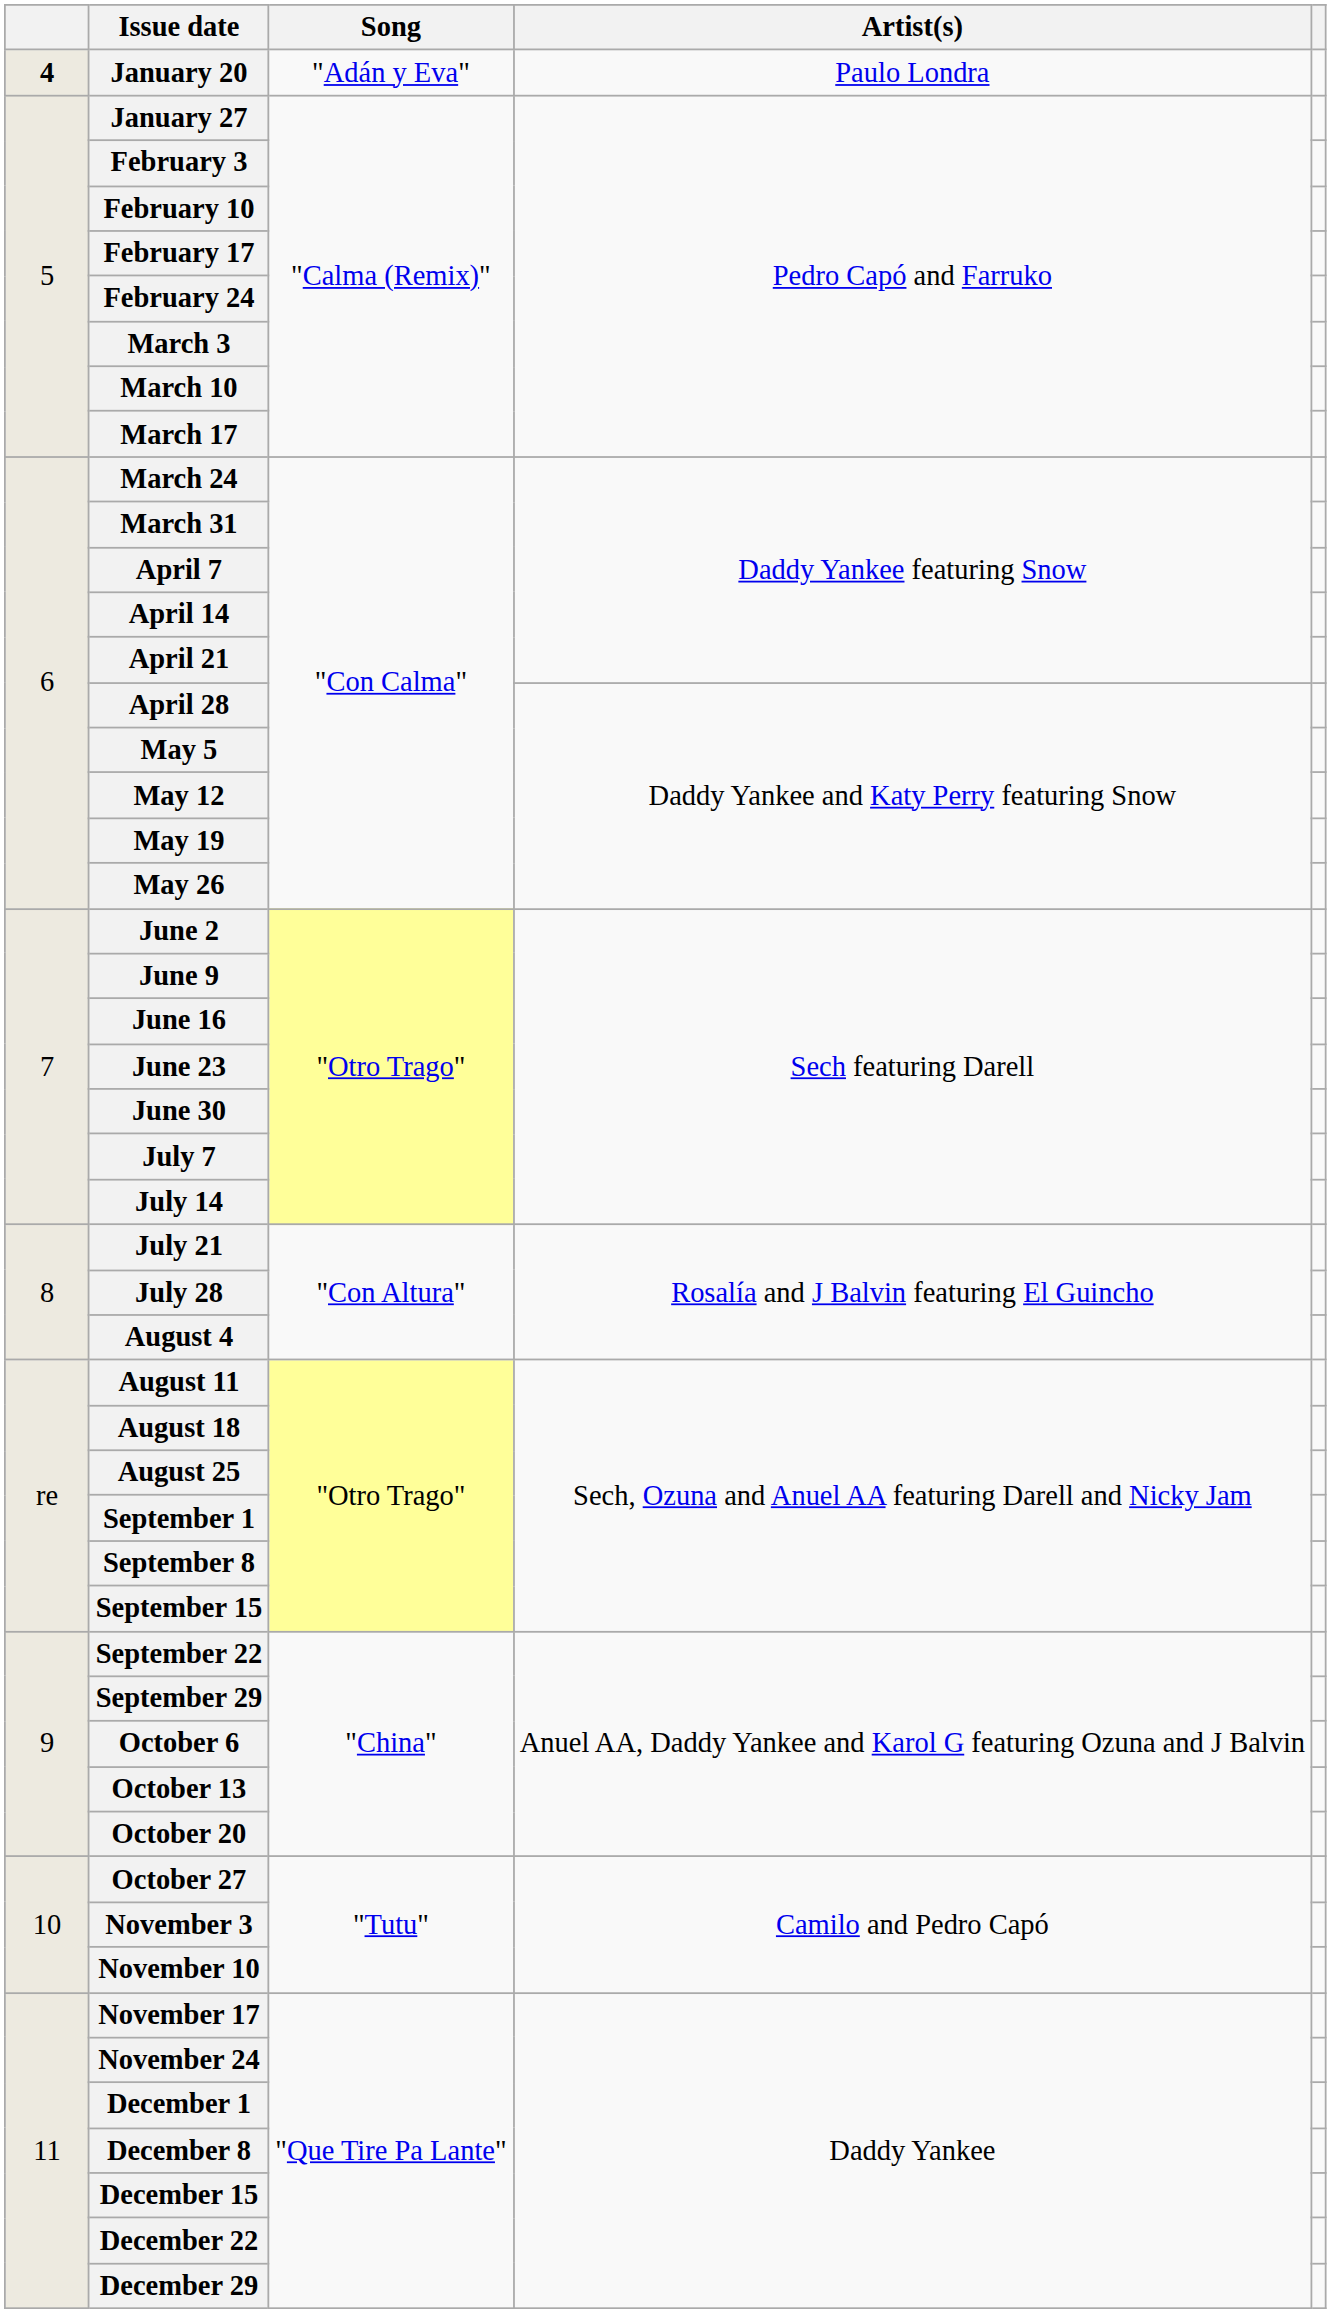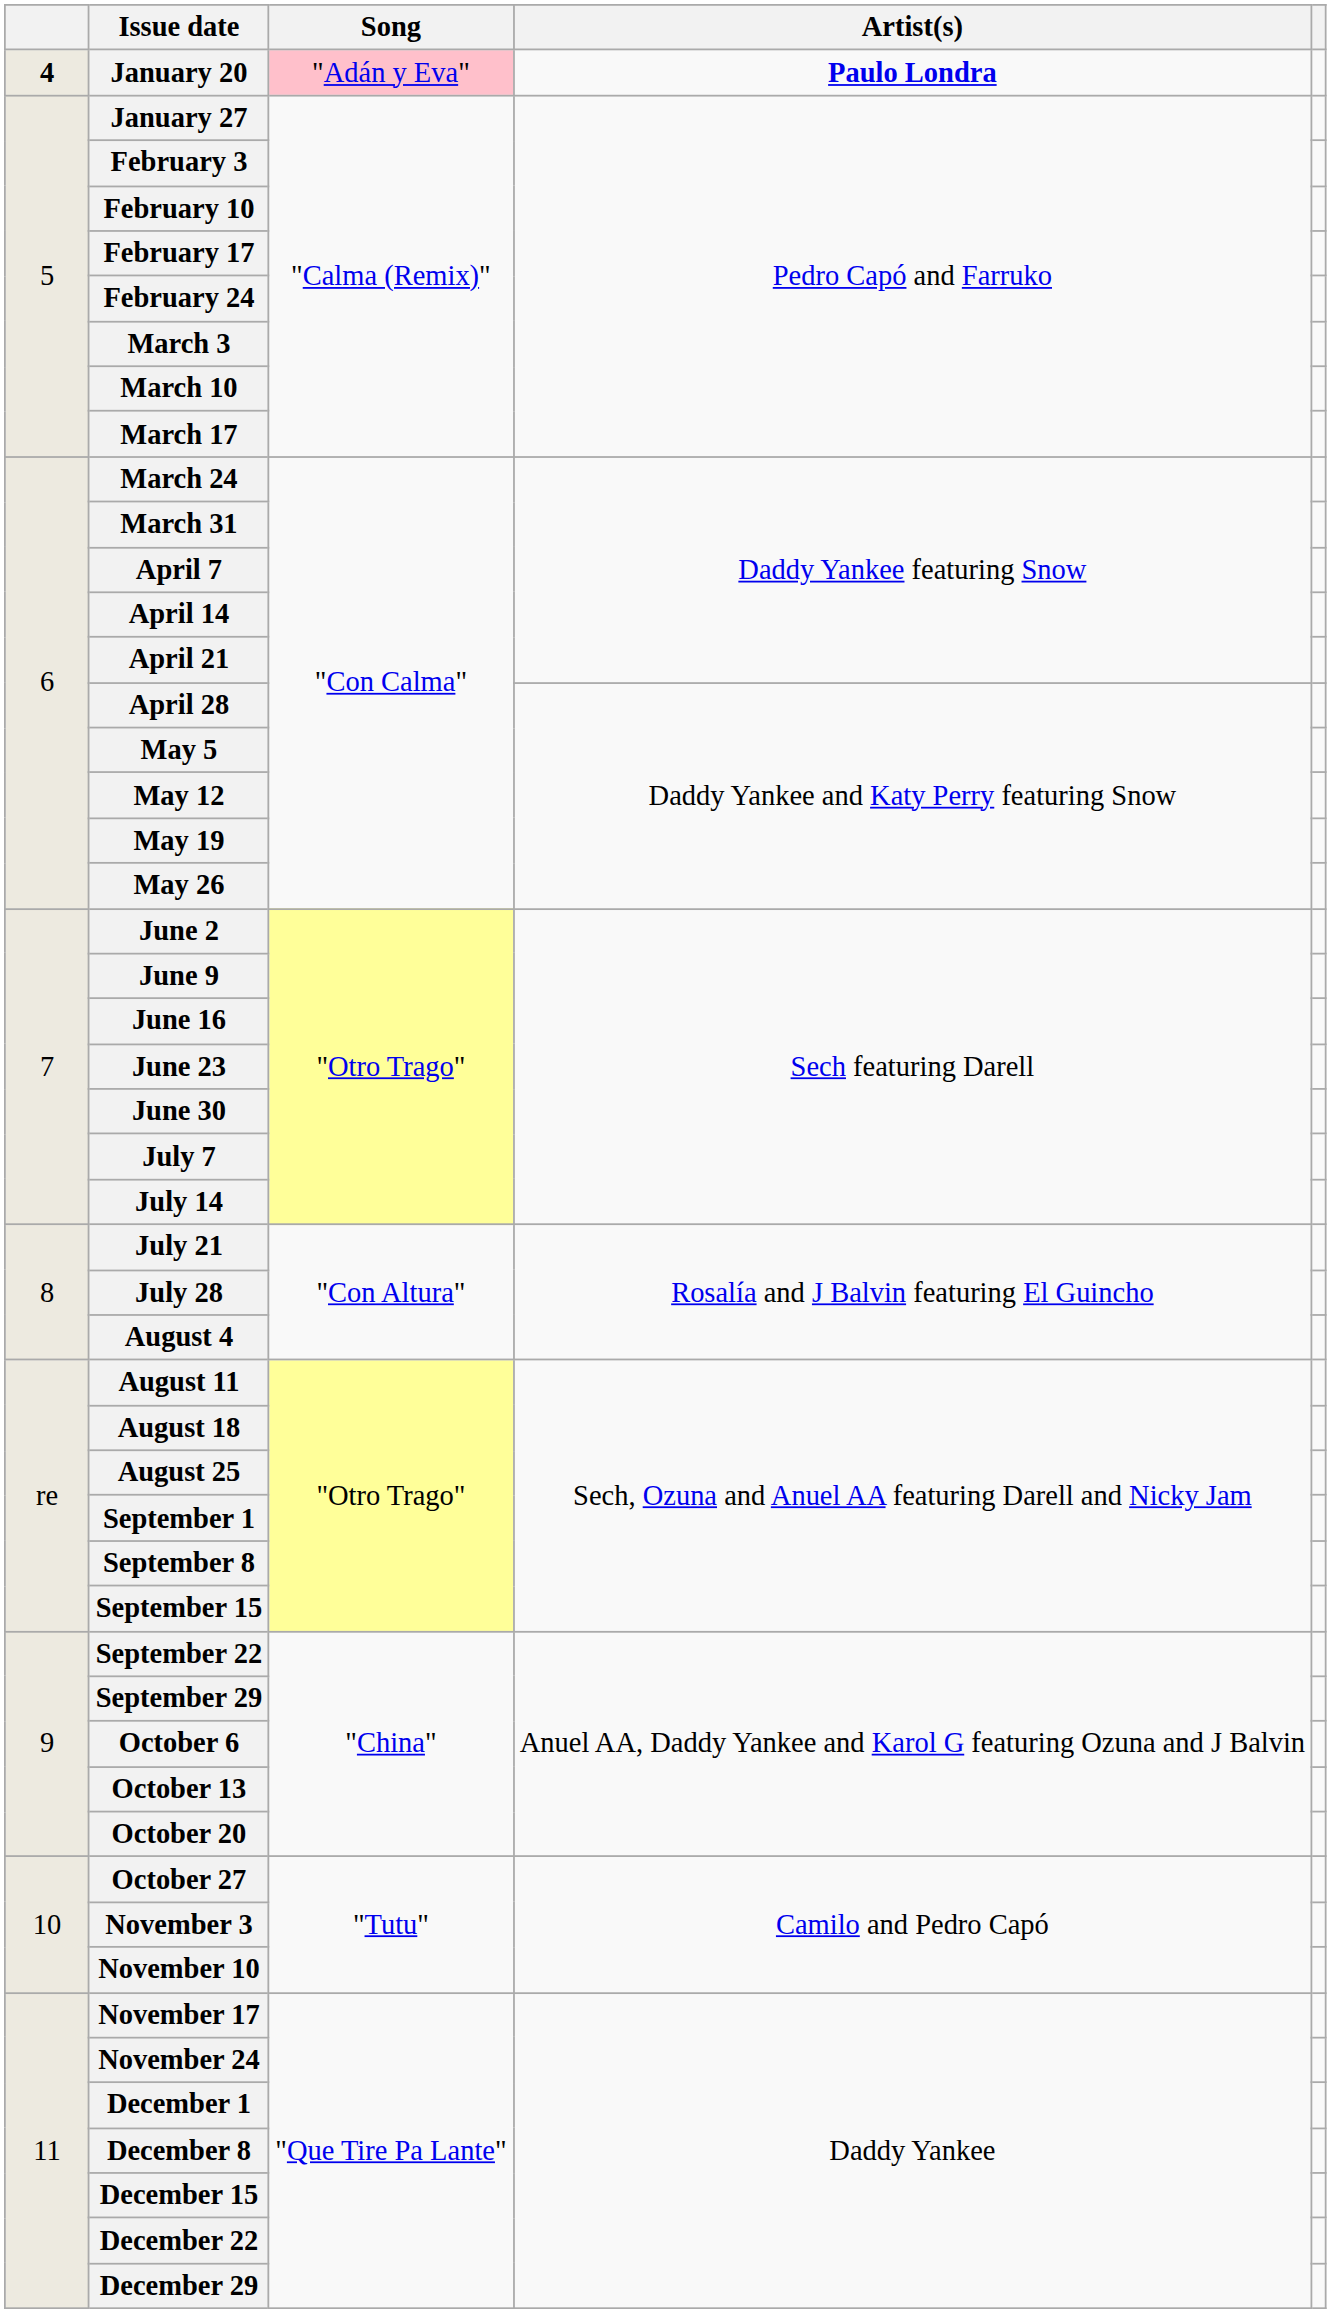January 20 | Song: no background -> pink background
January 20 | Artist(s): normal -> bold
